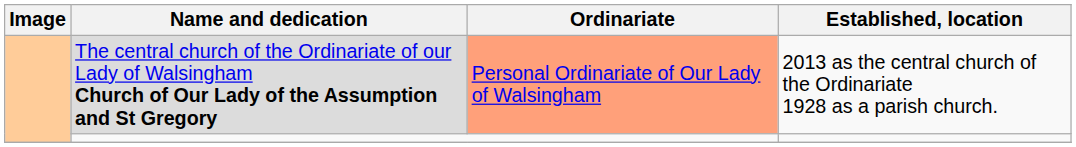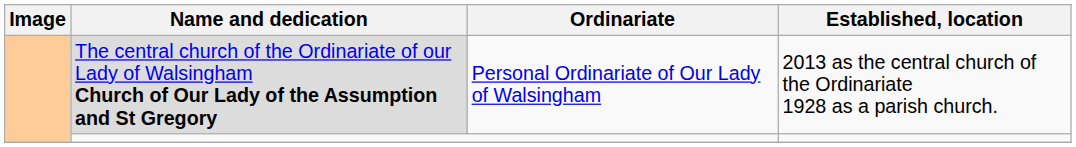row 2 | Ordinariate: lightsalmon background -> no background
